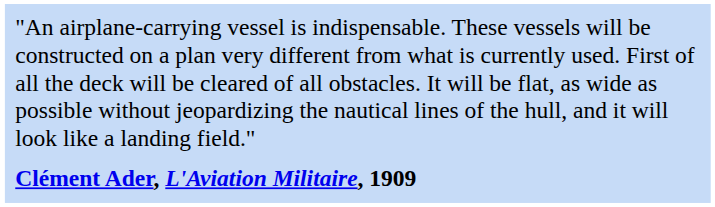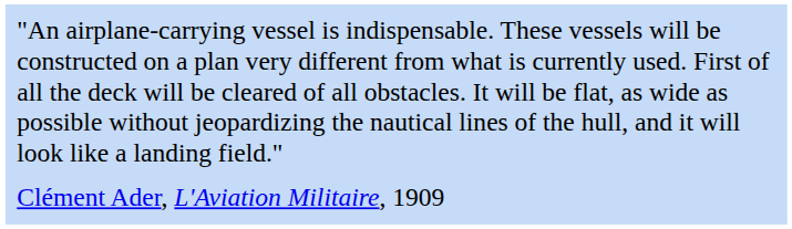row 2 | column 1: bold -> normal
